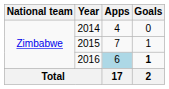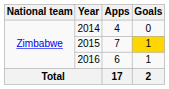2015 | Goals: no background -> gold background
2016 | Apps: lightblue background -> no background
2016 | Goals: bold -> normal
